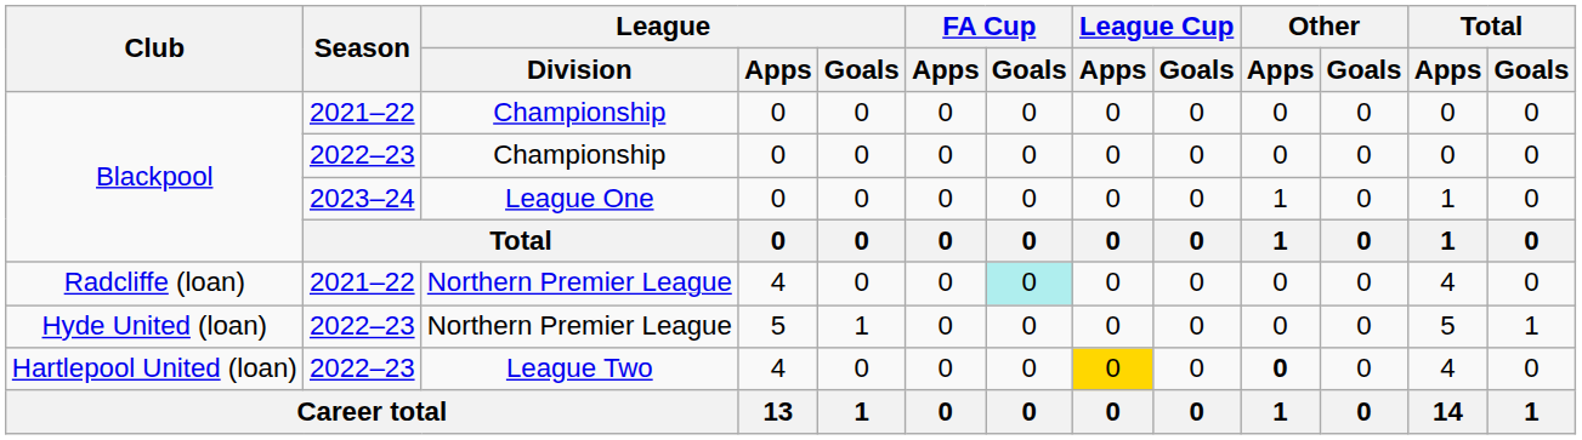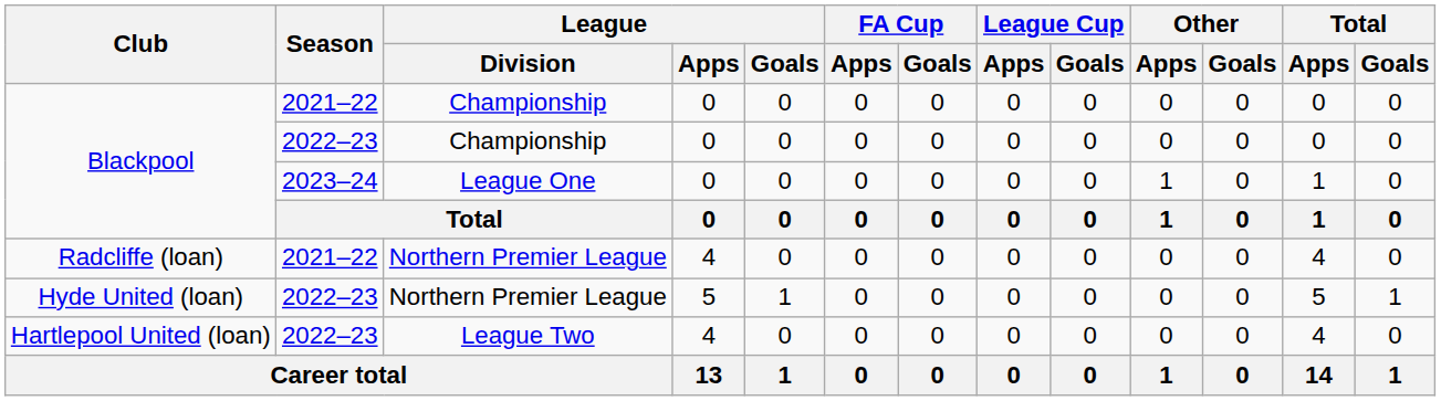Radcliffe (loan) | FA Cup / Goals: paleturquoise background -> no background
Hartlepool United (loan) | League Cup / Apps: gold background -> no background
Hartlepool United (loan) | Other / Apps: bold -> normal
